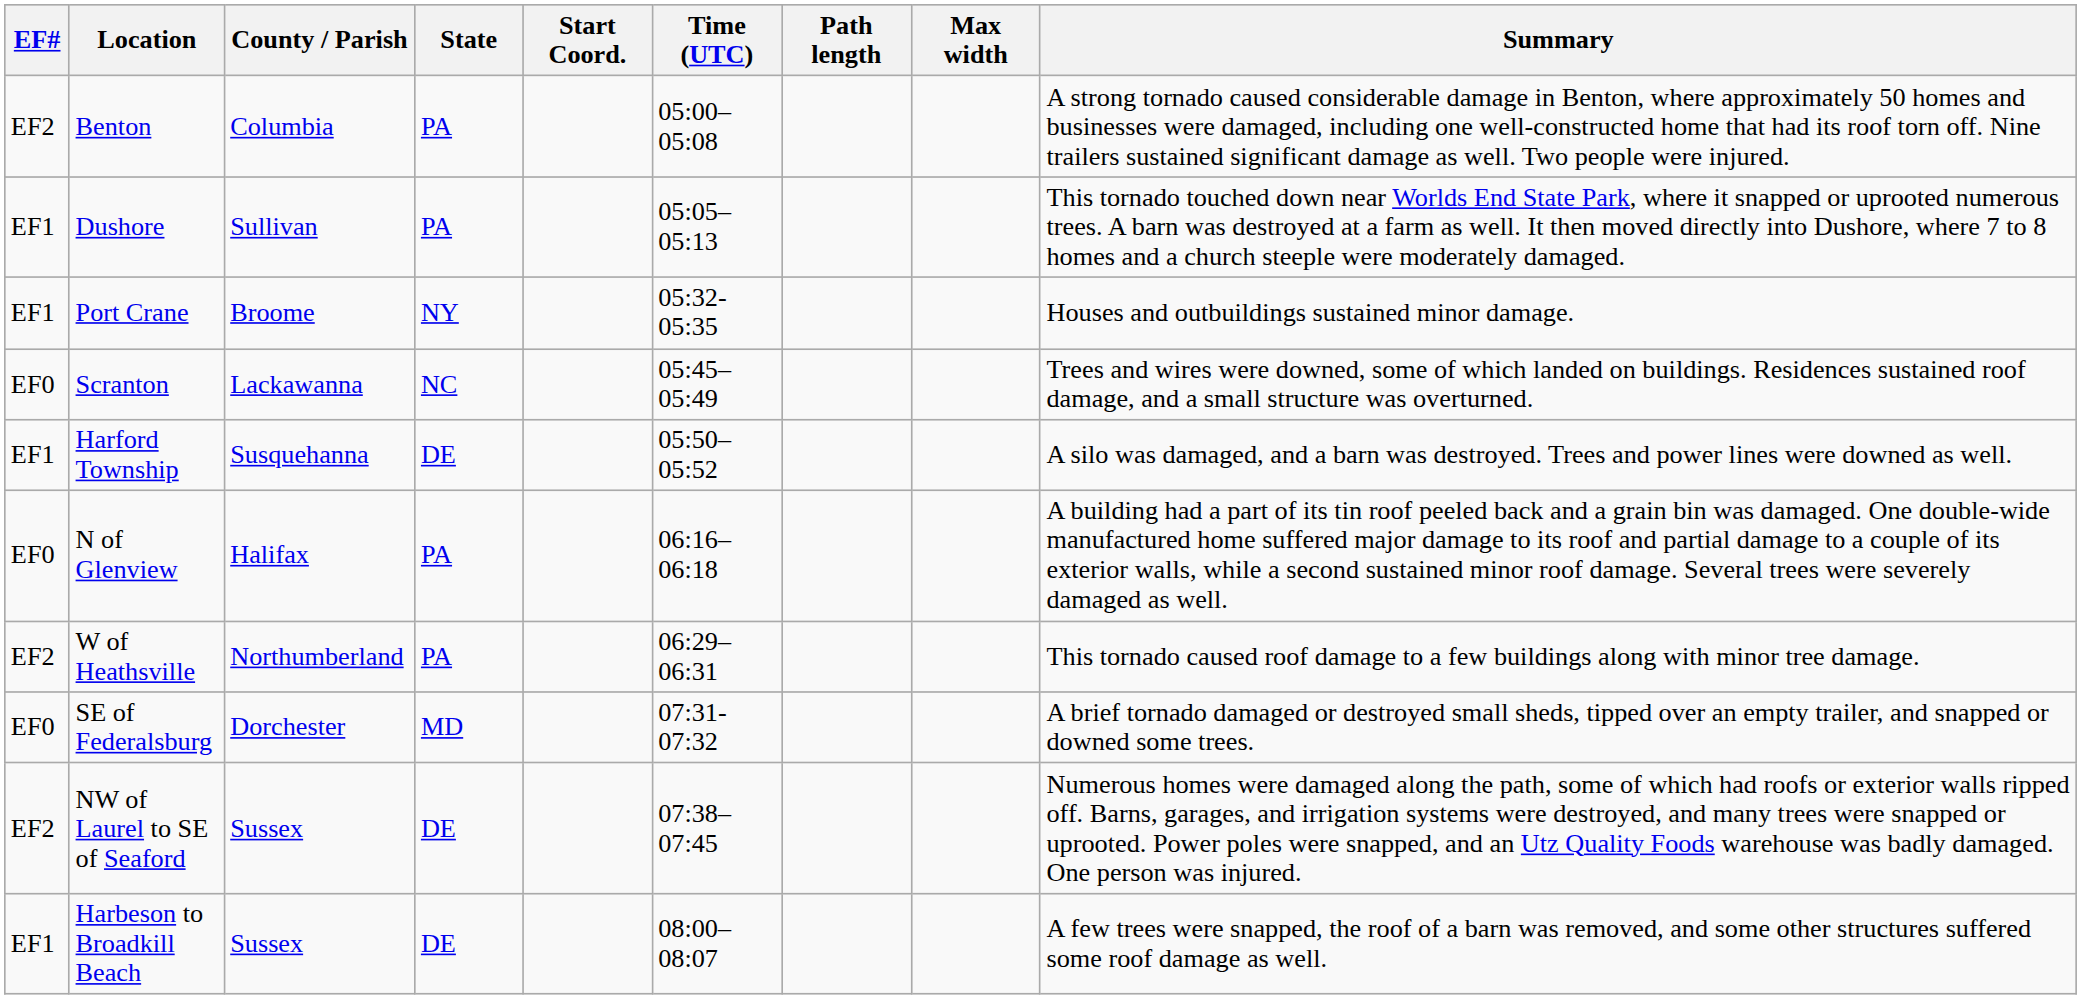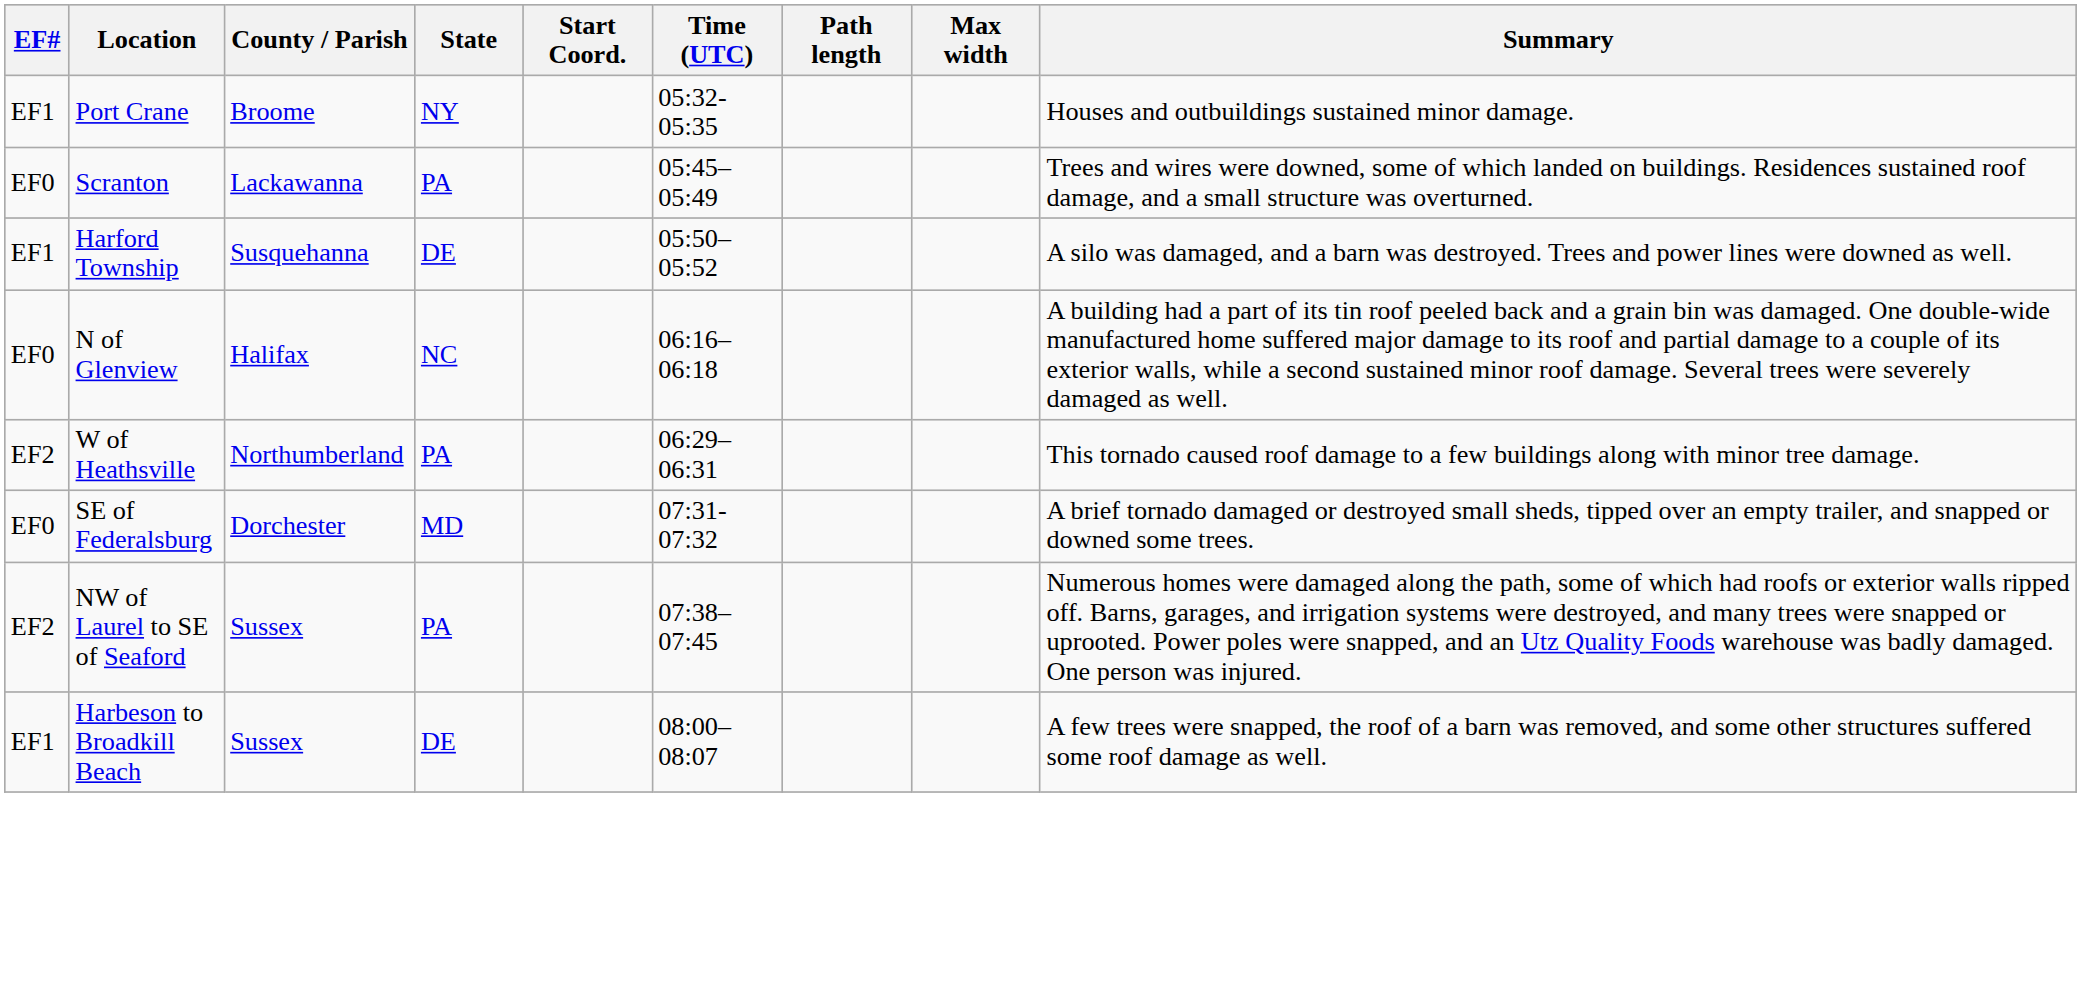- row: EF2 | Benton | Columbia | PA | 05:00–05:08 | A strong tornado caused considerable damage in Benton, where approximately 50 homes and businesses were damaged, including one well-constructed home that had its roof torn off. Nine trailers sustained significant damage as well. Two people were injured.
- row: EF1 | Dushore | Sullivan | PA | 05:05–05:13 | This tornado touched down near Worlds End State Park, where it snapped or uprooted numerous trees. A barn was destroyed at a farm as well. It then moved directly into Dushore, where 7 to 8 homes and a church steeple were moderately damaged.
Scranton | State: NC -> PA
N of Glenview | State: PA -> NC
NW of Laurel to SE of Seaford | State: DE -> PA
